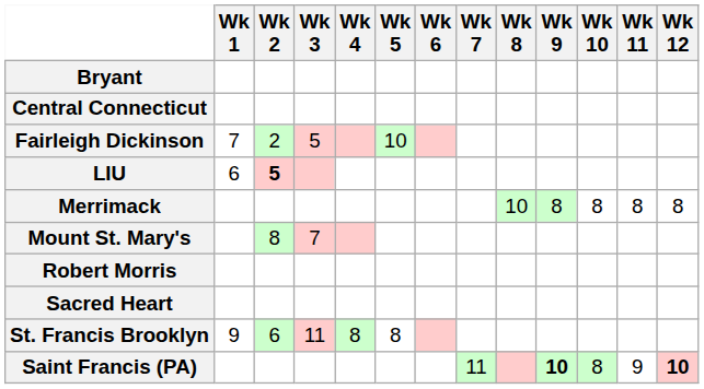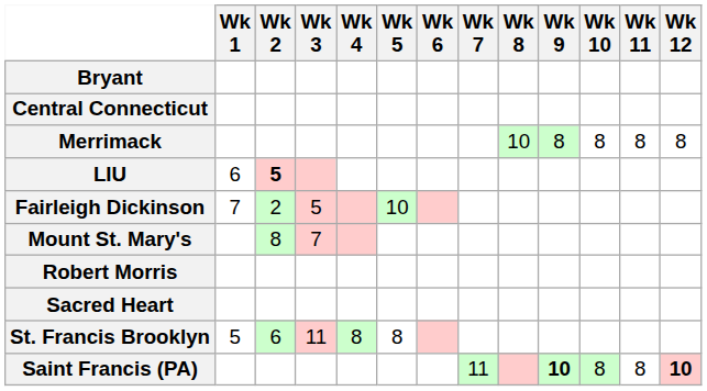rows swapped: Fairleigh Dickinson <-> Merrimack
St. Francis Brooklyn | Wk 1: 9 -> 5
Saint Francis (PA) | Wk 11: 9 -> 8
